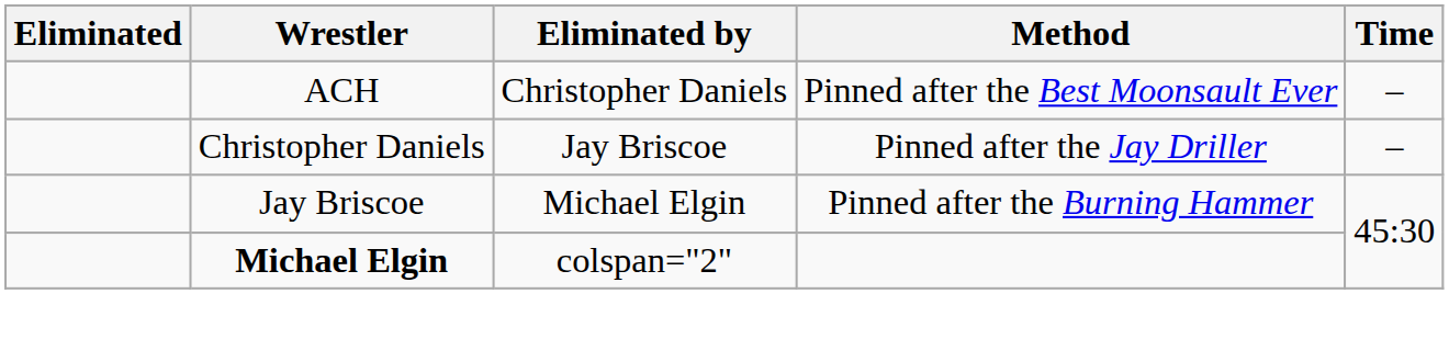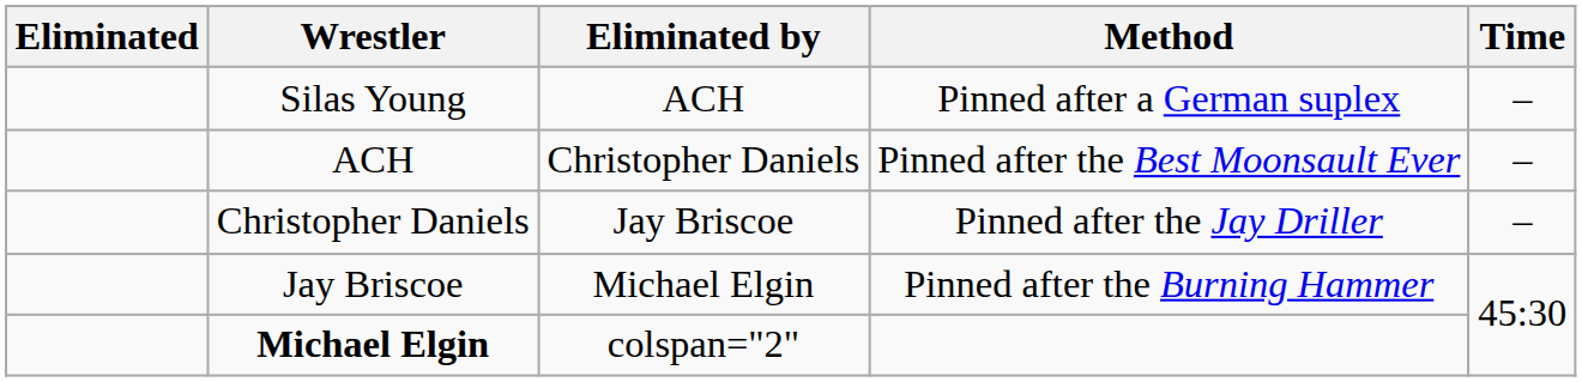+ row: Silas Young | ACH | Pinned after a German suplex | –
